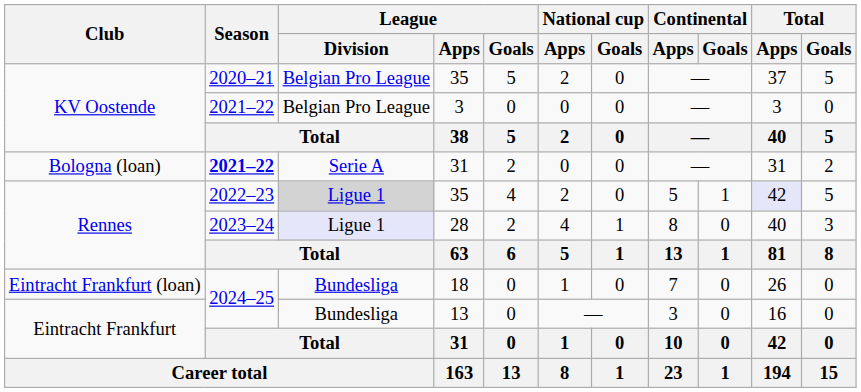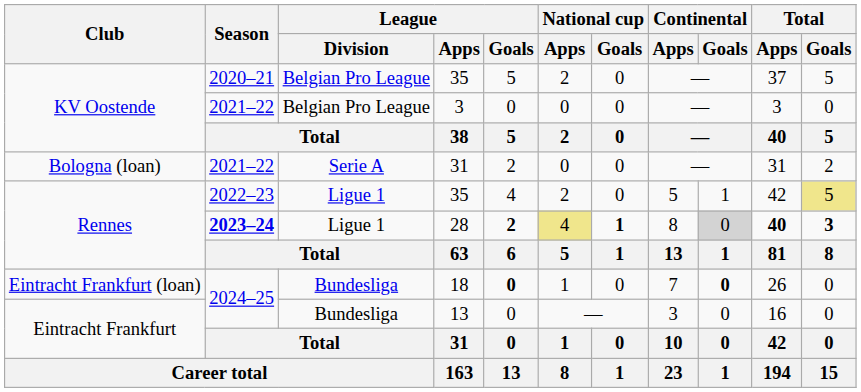Bologna (loan) / 31 | Season: bold -> normal
Rennes / 35 | League / Division: lightgrey background -> no background
Rennes / 35 | Total / Apps: lavender background -> no background
Rennes / 35 | Total / Goals: no background -> khaki background
28 | Season: normal -> bold
28 | League / Division: lavender background -> no background
28 | League / Goals: normal -> bold
28 | National cup / Apps: no background -> khaki background
28 | National cup / Goals: normal -> bold
28 | Continental / Goals: no background -> lightgrey background
28 | Total / Apps: normal -> bold
28 | Total / Goals: normal -> bold
18 | League / Goals: normal -> bold
18 | Continental / Goals: normal -> bold
